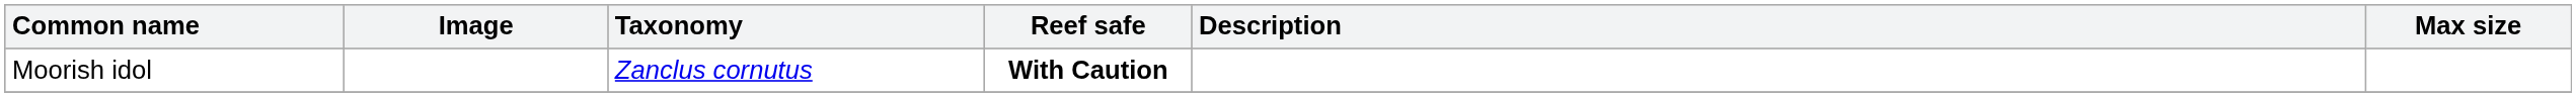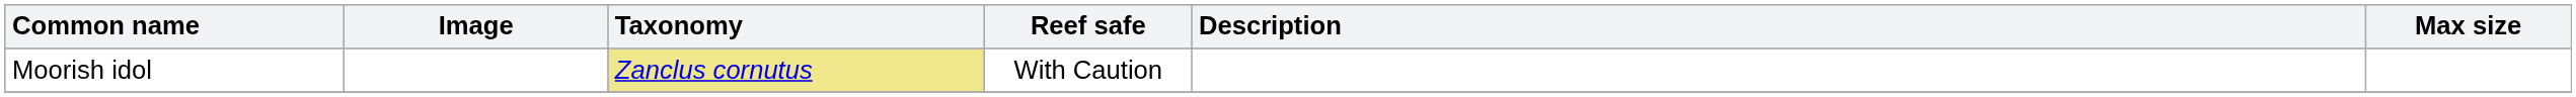Moorish idol | Taxonomy: no background -> khaki background
Moorish idol | Reef safe: bold -> normal
